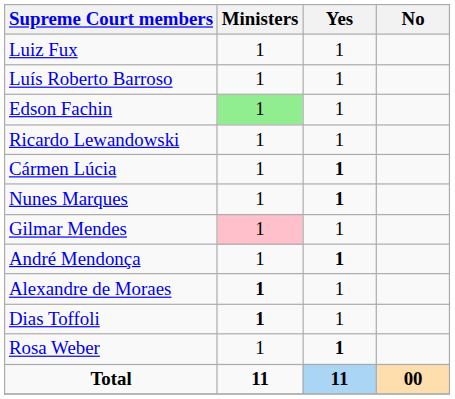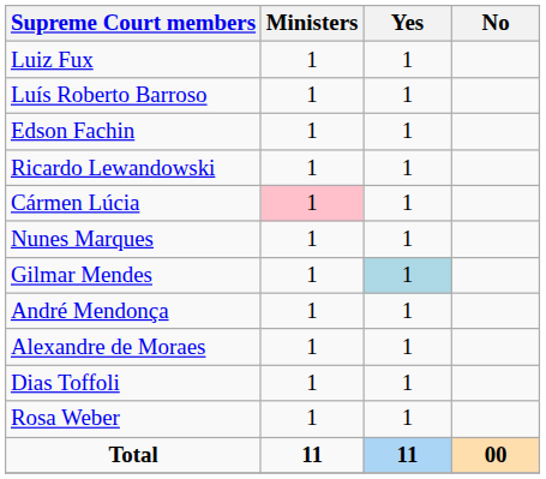Edson Fachin | Ministers: lightgreen background -> no background
Cármen Lúcia | Ministers: no background -> pink background
Cármen Lúcia | Yes: bold -> normal
Nunes Marques | Yes: bold -> normal
Gilmar Mendes | Ministers: pink background -> no background
Gilmar Mendes | Yes: no background -> lightblue background
André Mendonça | Yes: bold -> normal
Alexandre de Moraes | Ministers: bold -> normal
Dias Toffoli | Ministers: bold -> normal
Rosa Weber | Yes: bold -> normal
